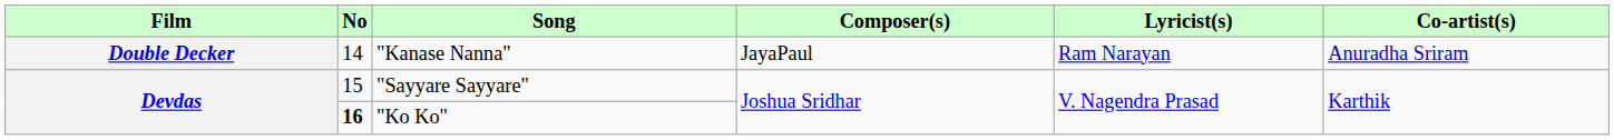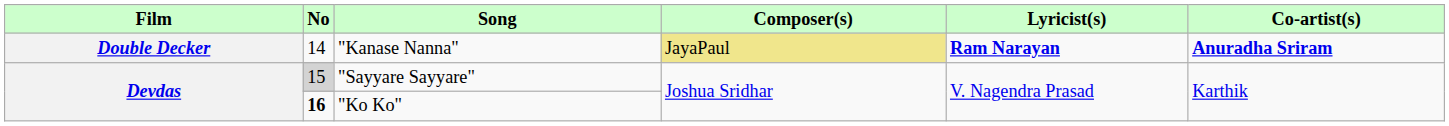"Kanase Nanna" | Composer(s): no background -> khaki background
"Kanase Nanna" | Lyricist(s): normal -> bold
"Kanase Nanna" | Co-artist(s): normal -> bold
"Sayyare Sayyare" | No: no background -> lightgrey background
